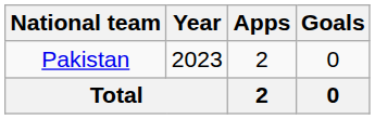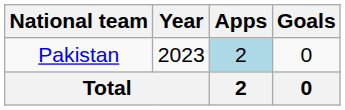Pakistan | Apps: no background -> lightblue background
